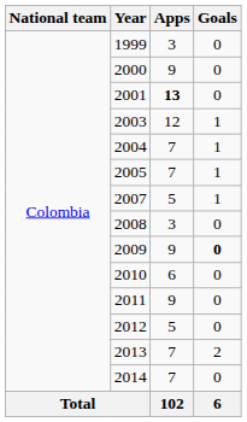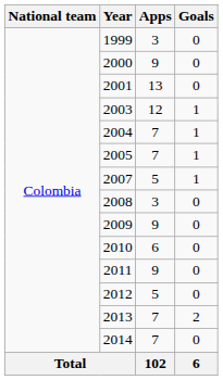2001 | Apps: bold -> normal
2009 | Goals: bold -> normal
